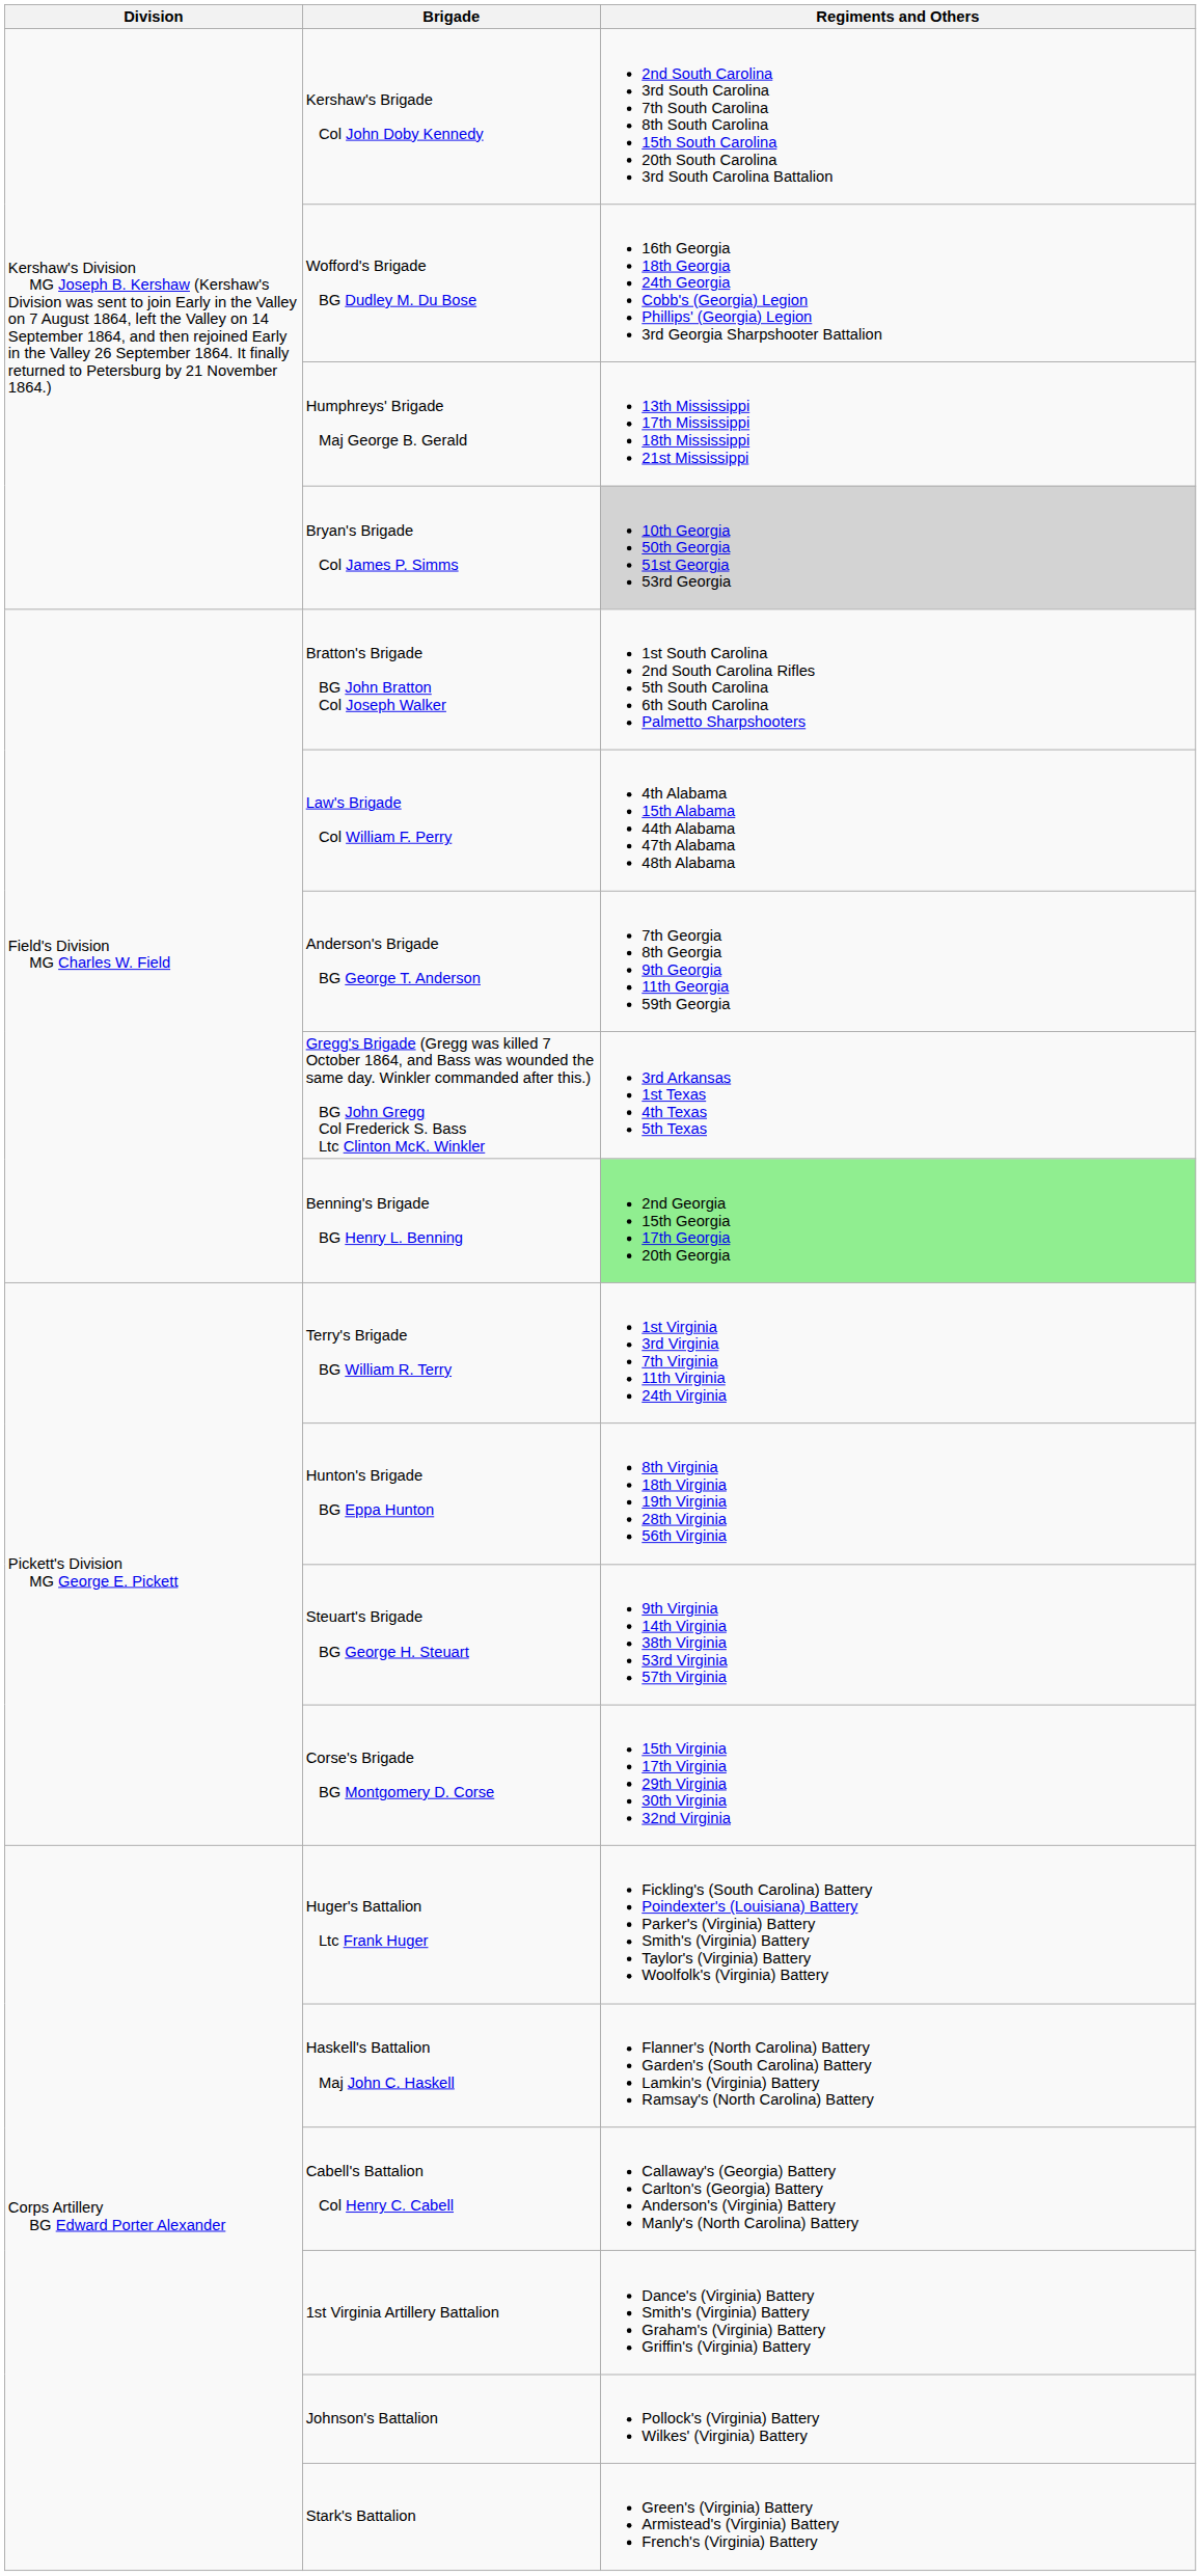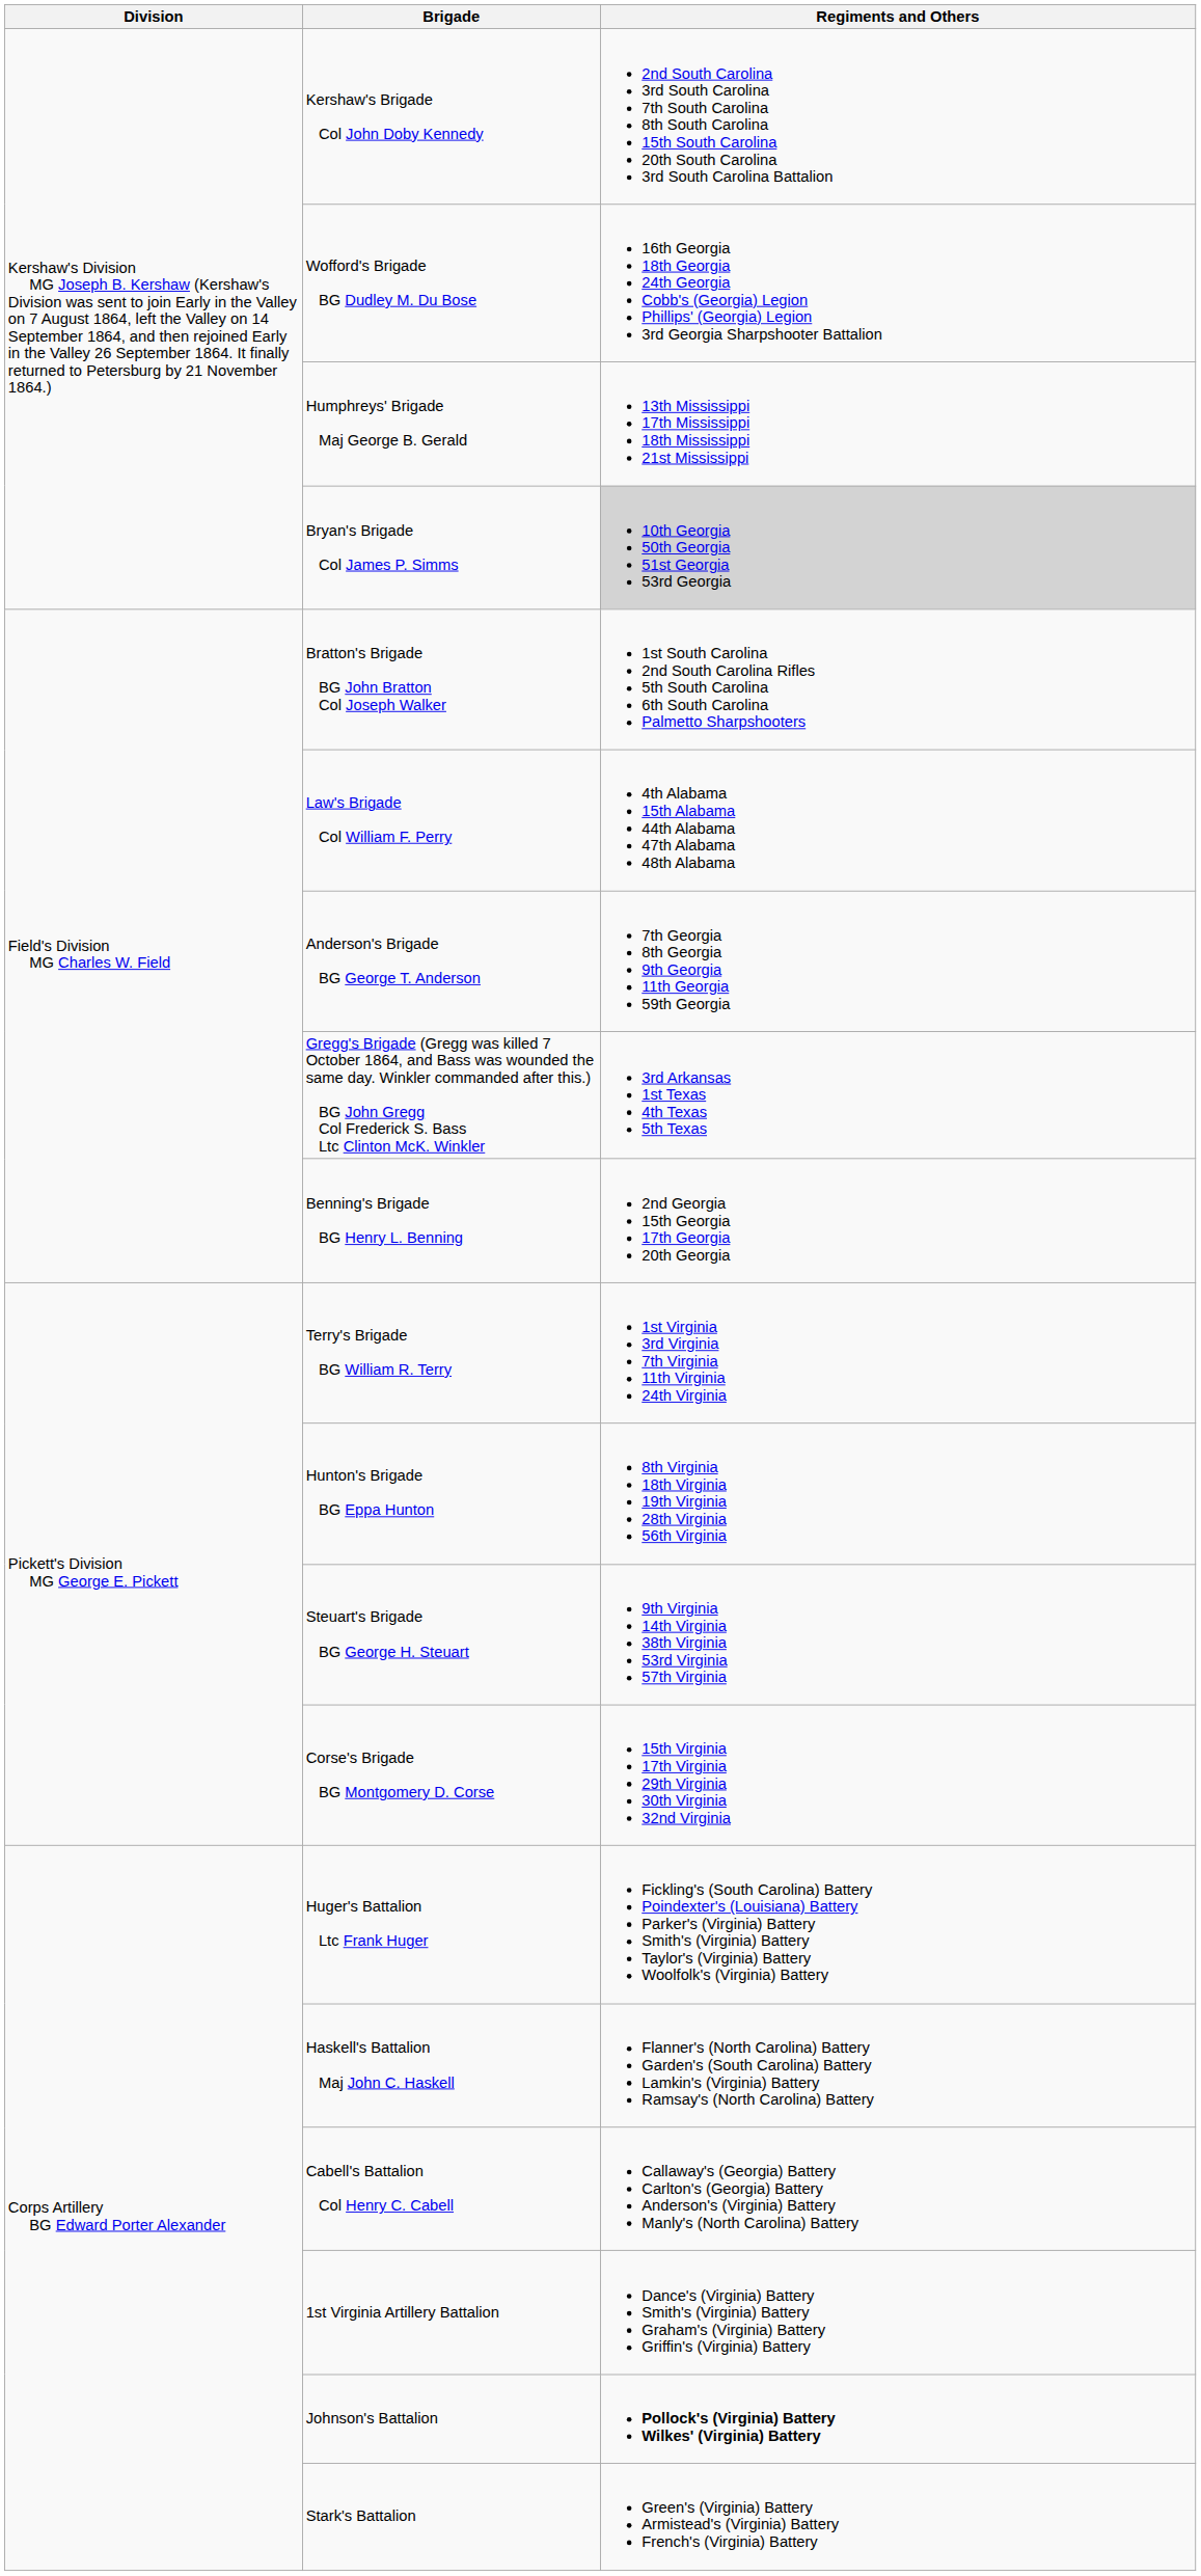Benning's Brigade BG Henry L. Benning | Regiments and Others: lightgreen background -> no background
Johnson's Battalion | Regiments and Others: normal -> bold
